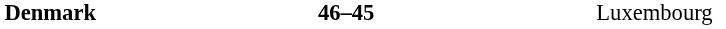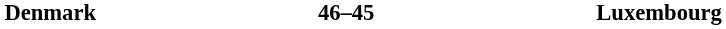Denmark | column 3: normal -> bold
